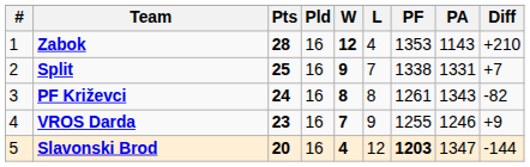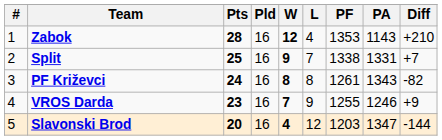Slavonski Brod | PF: bold -> normal
